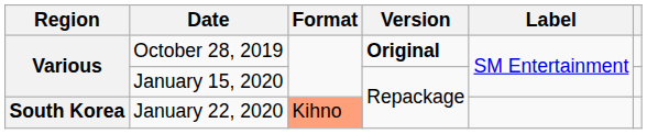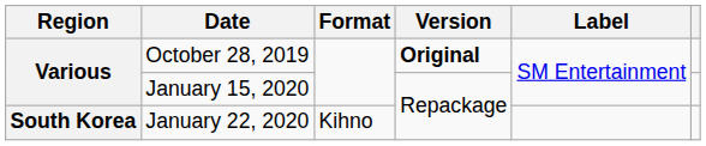January 22, 2020 | Format: lightsalmon background -> no background
